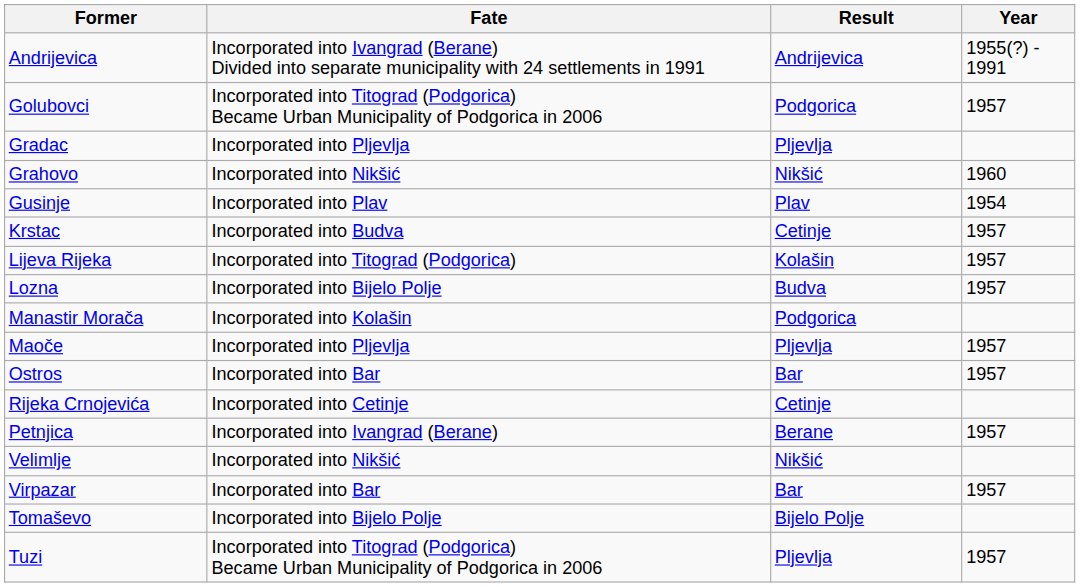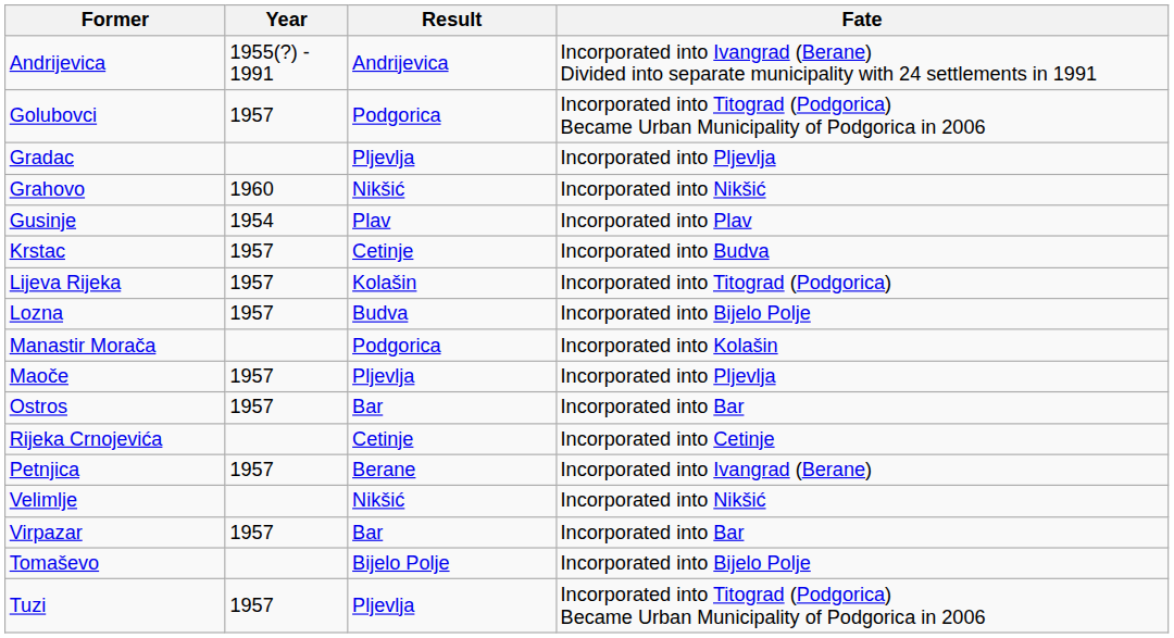columns swapped: Fate <-> Year
